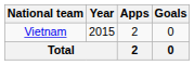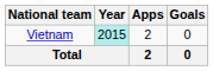Vietnam | Year: no background -> paleturquoise background
